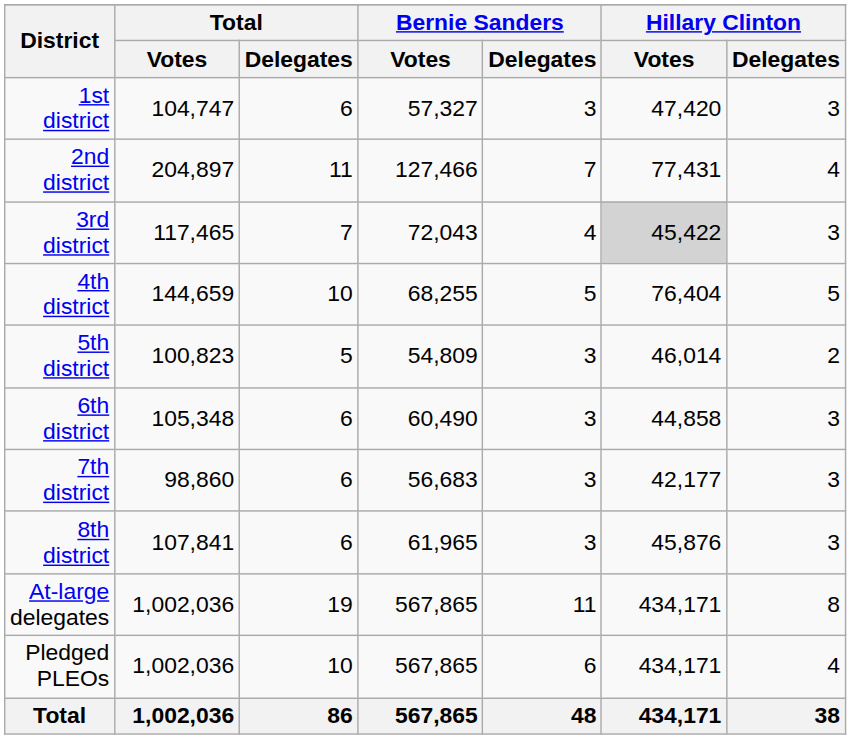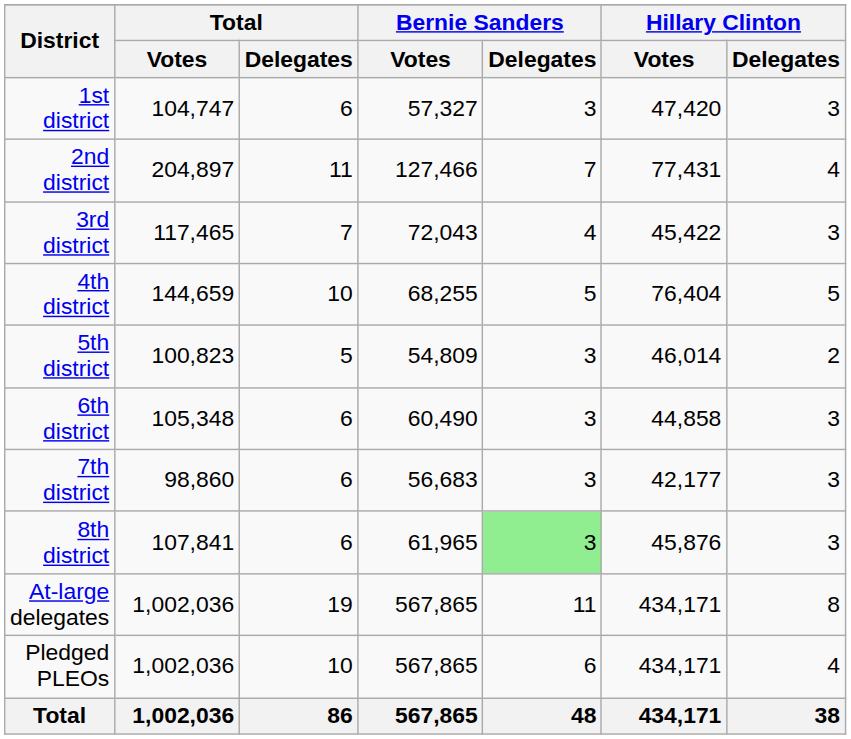3rd district | Hillary Clinton / Votes: lightgrey background -> no background
8th district | Bernie Sanders / Delegates: no background -> lightgreen background
